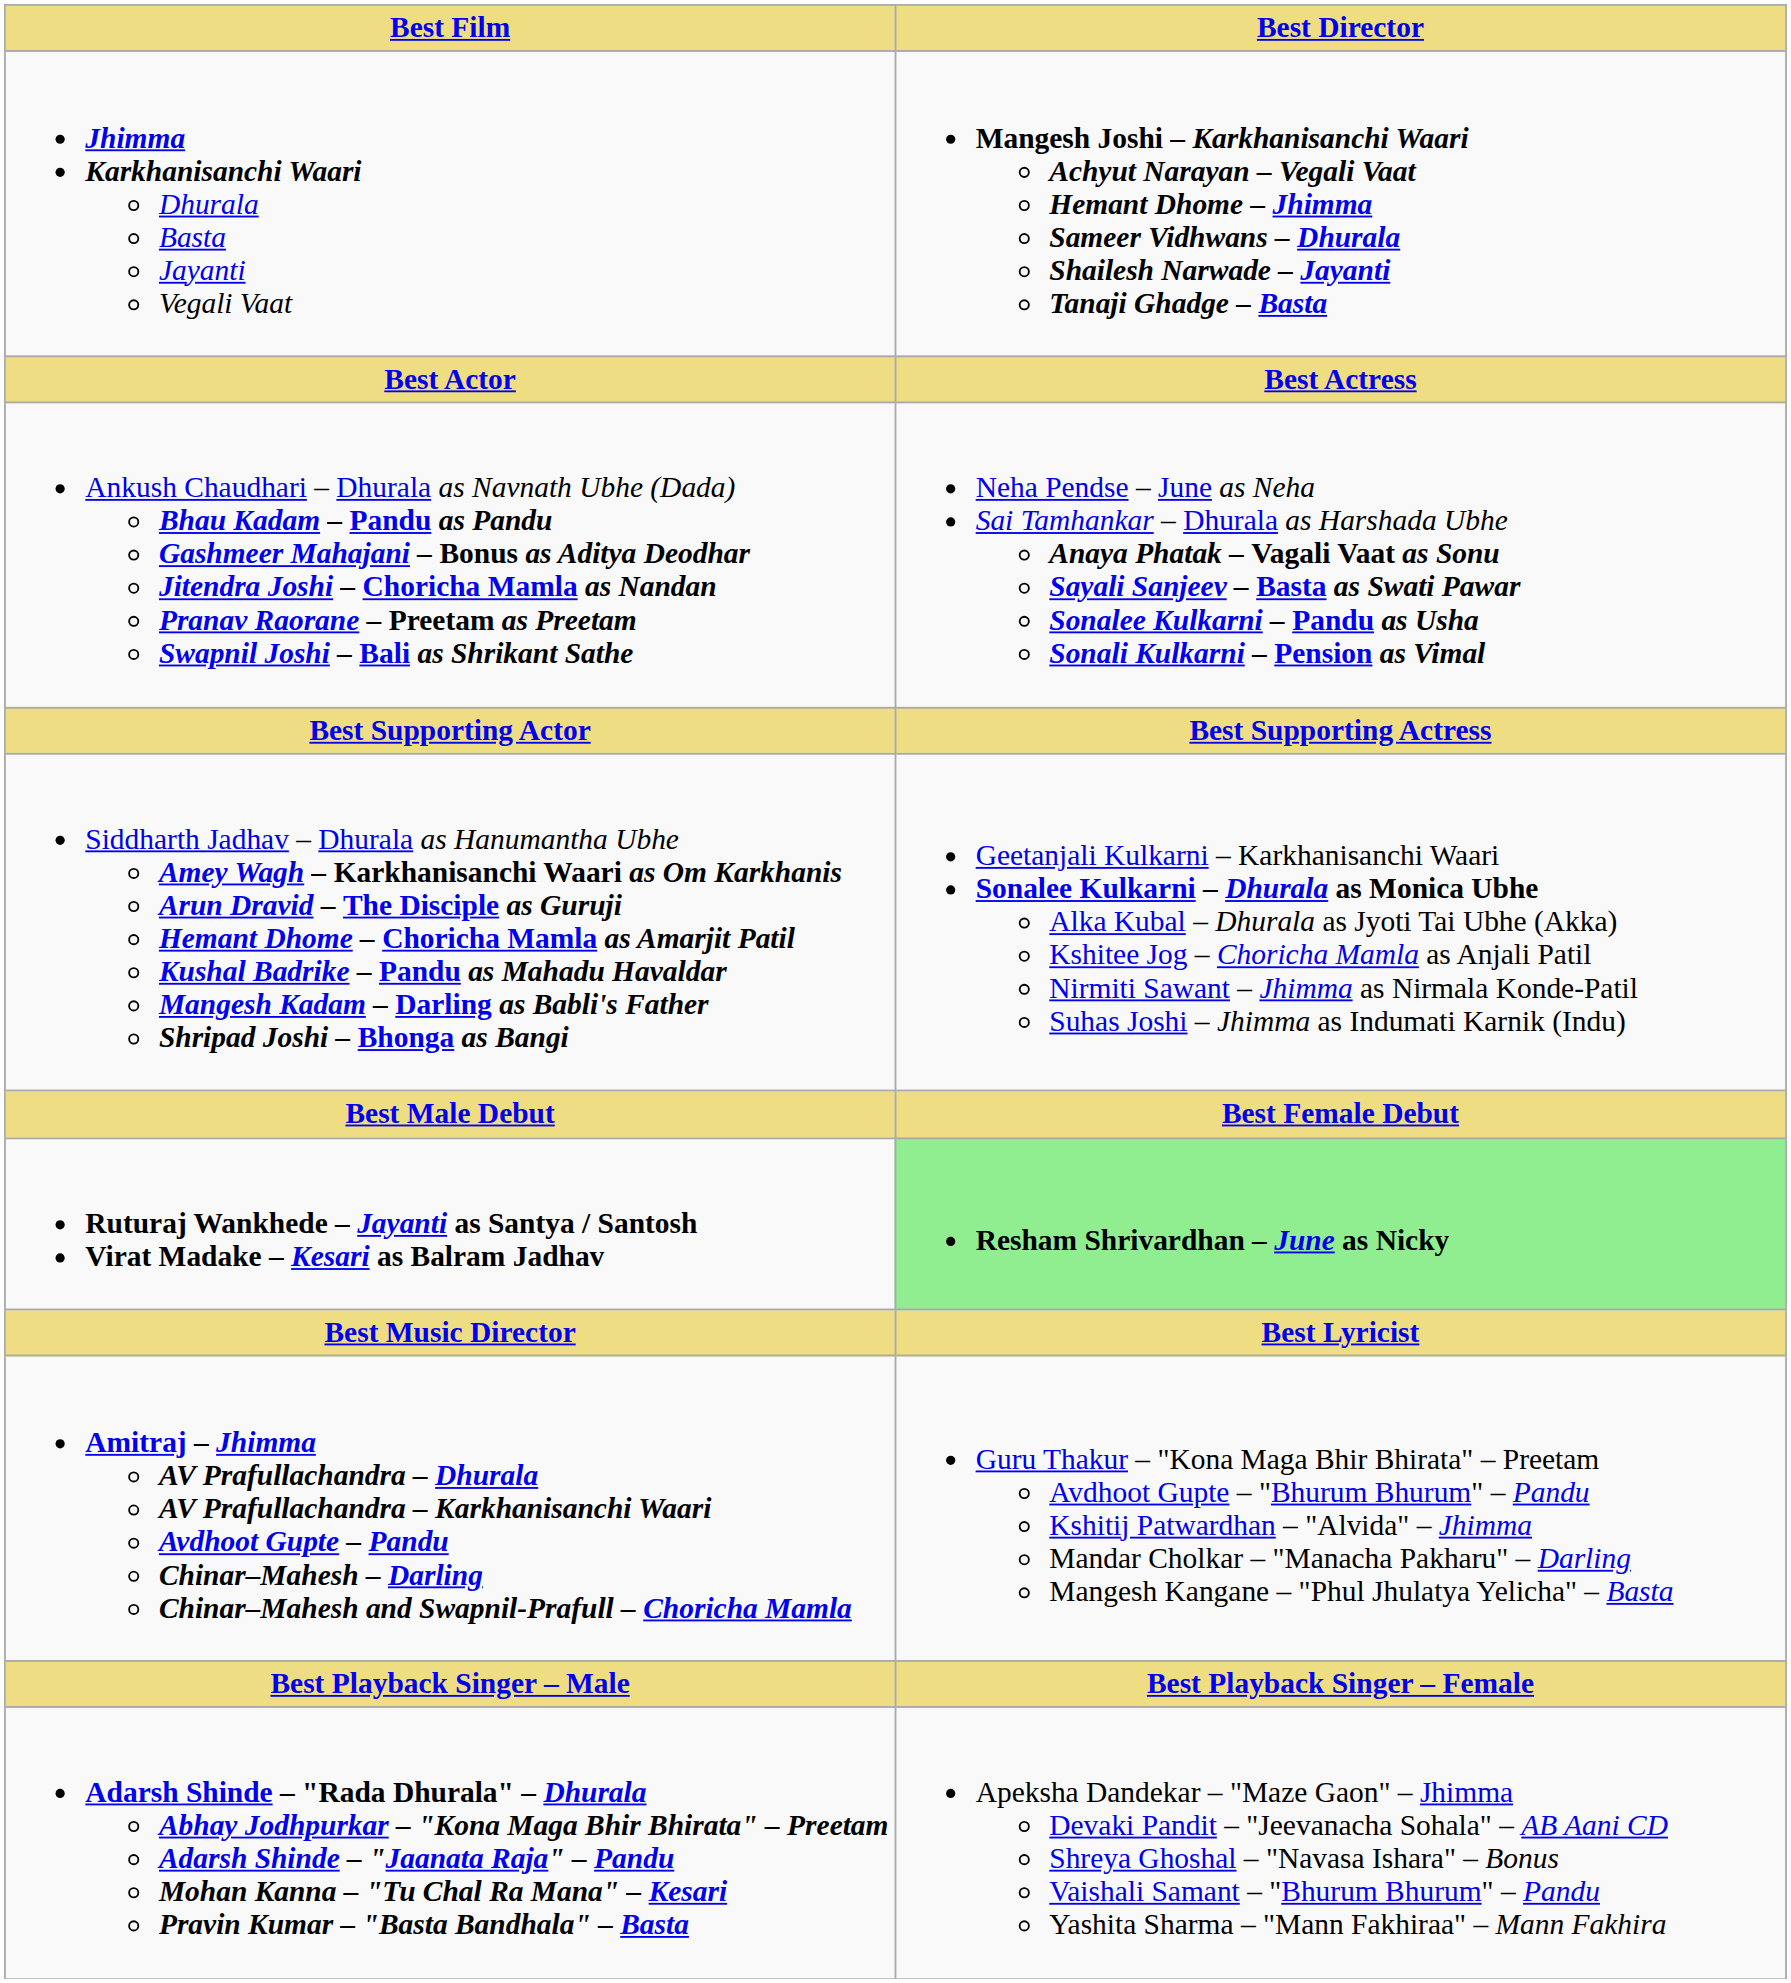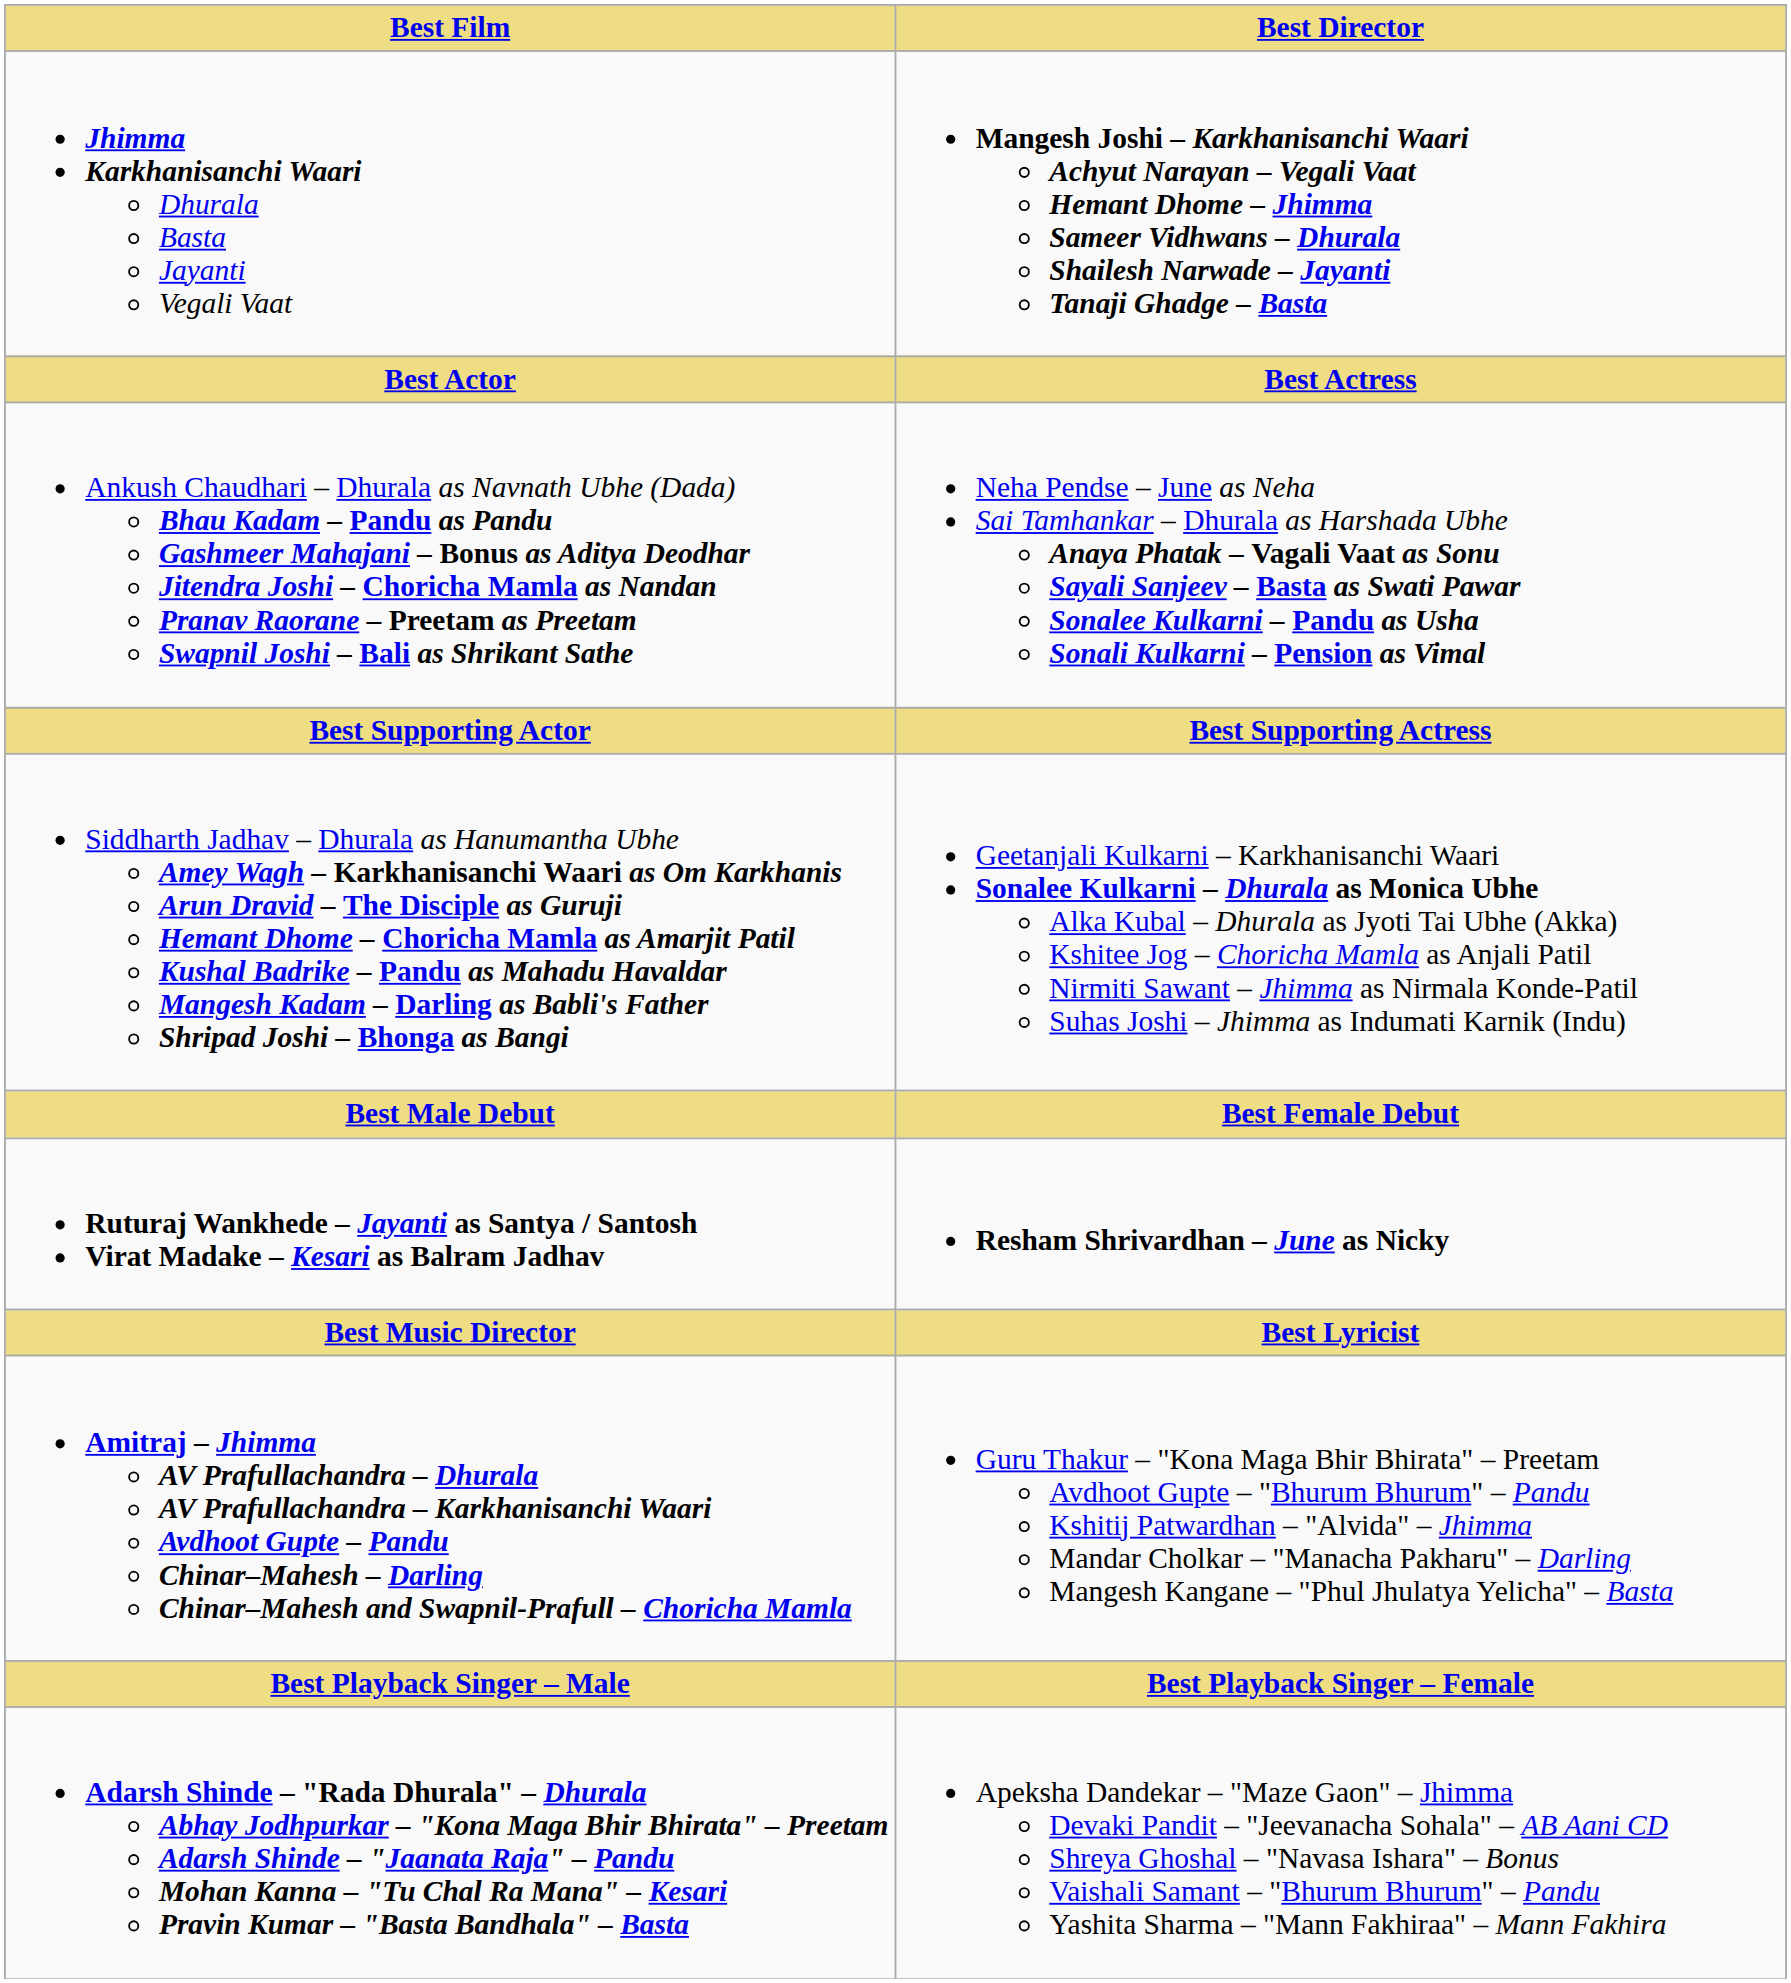row 8 | Best Director: lightgreen background -> no background
